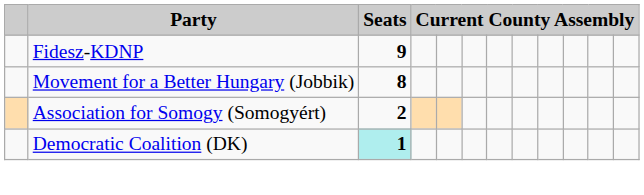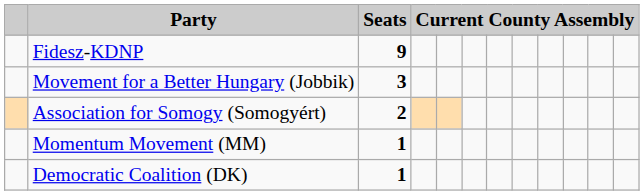Movement for a Better Hungary (Jobbik) | Seats: 8 -> 3
+ row: Momentum Movement (MM) | 1
Democratic Coalition (DK) | Seats: paleturquoise background -> no background
